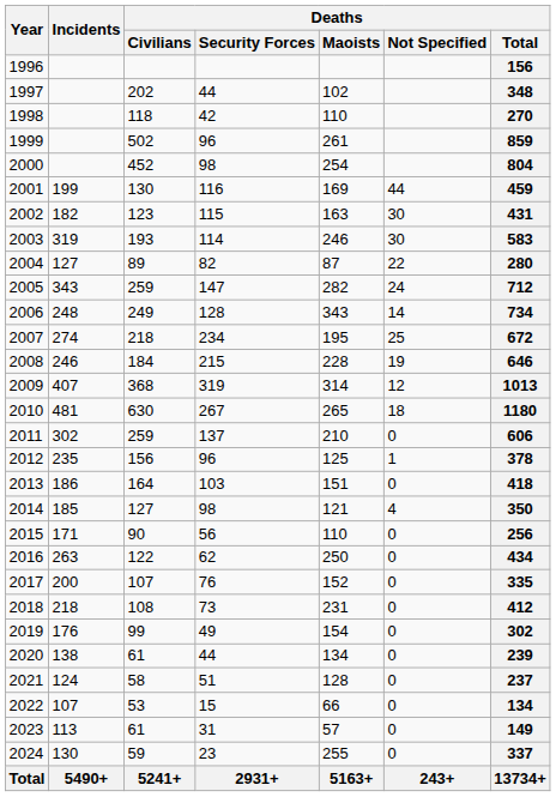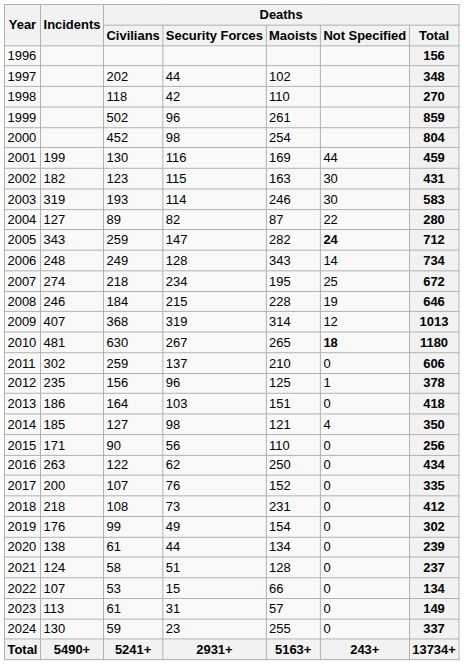2005 | Deaths / Not Specified: normal -> bold
2010 | Deaths / Not Specified: normal -> bold
